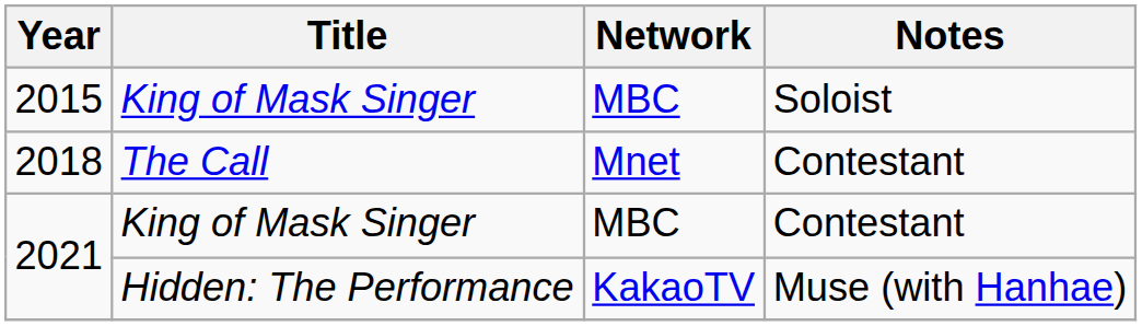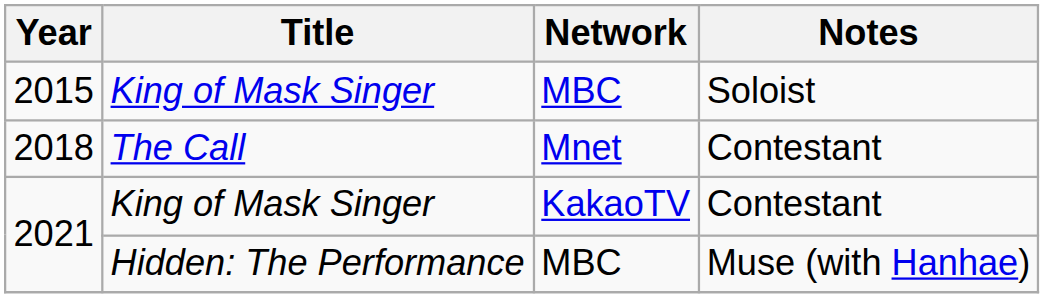2021 / King of Mask Singer | Network: MBC -> KakaoTV
2021 / Hidden: The Performance | Network: KakaoTV -> MBC
